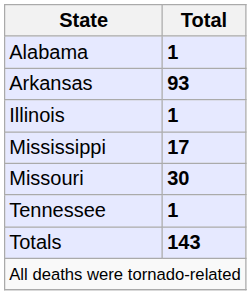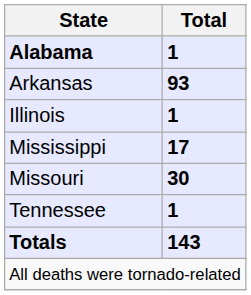Alabama | State: normal -> bold
Totals | State: normal -> bold
